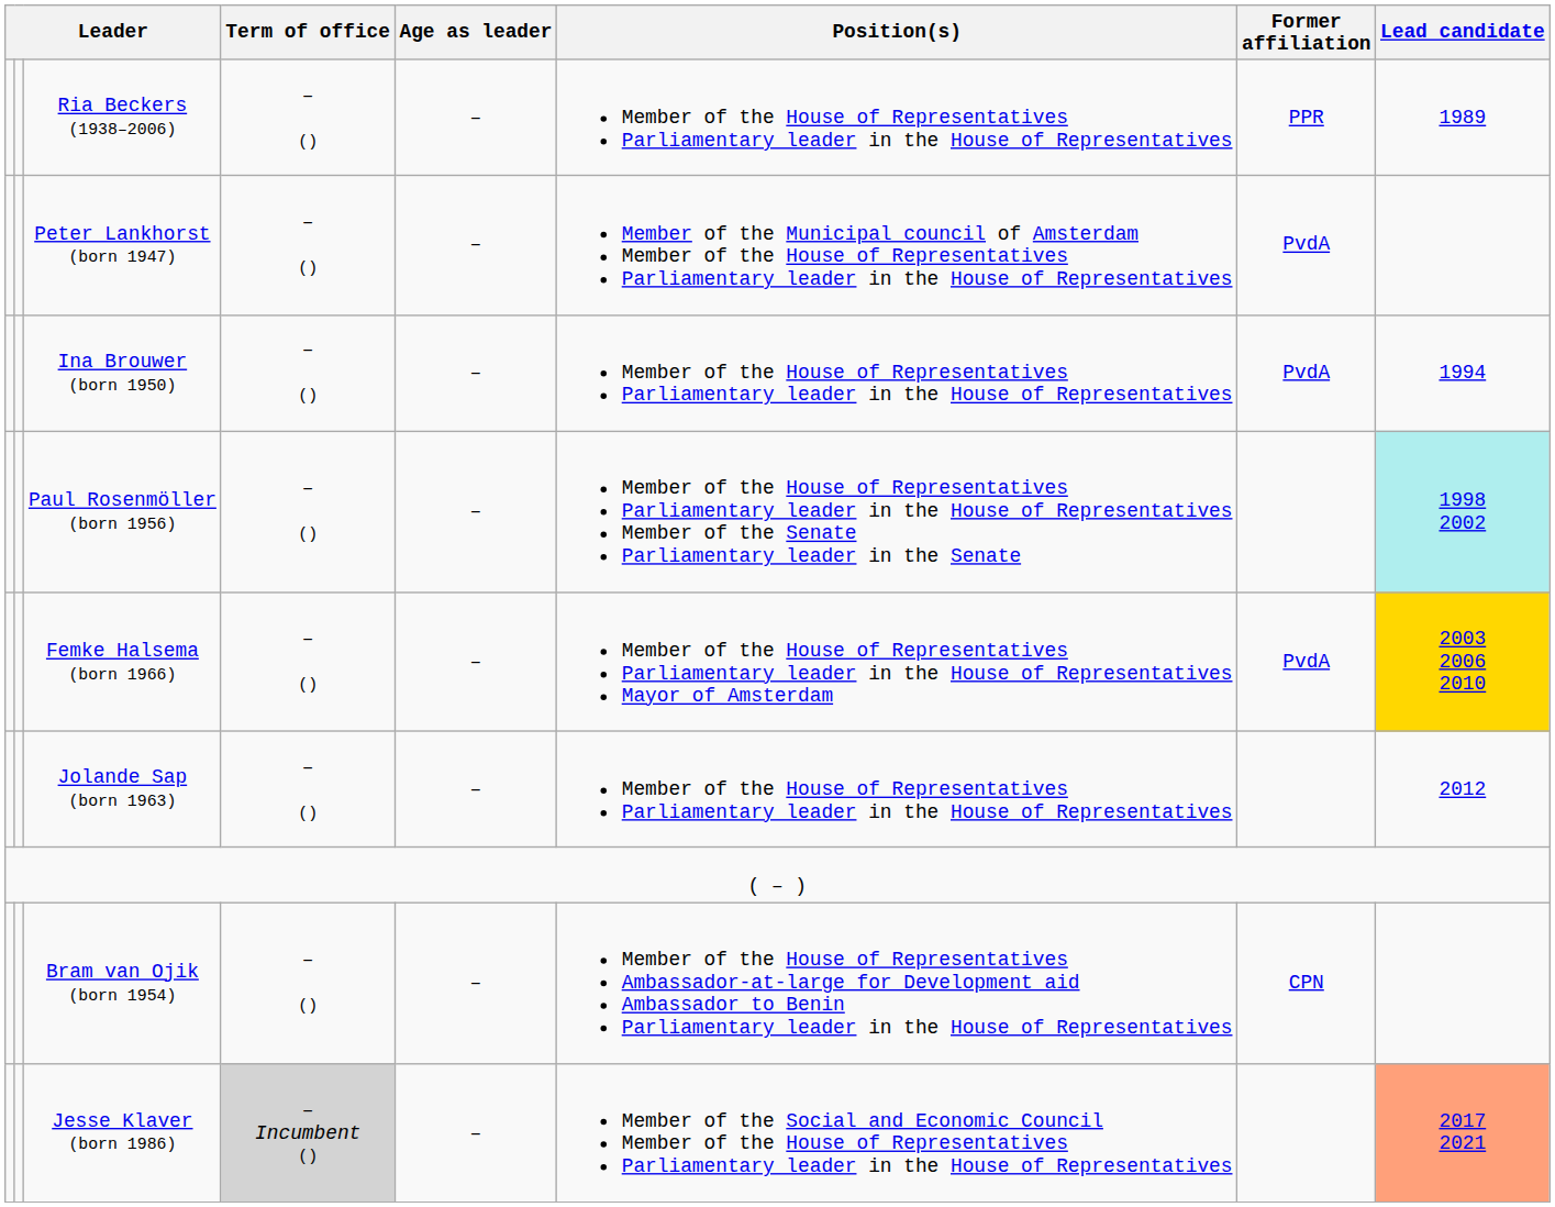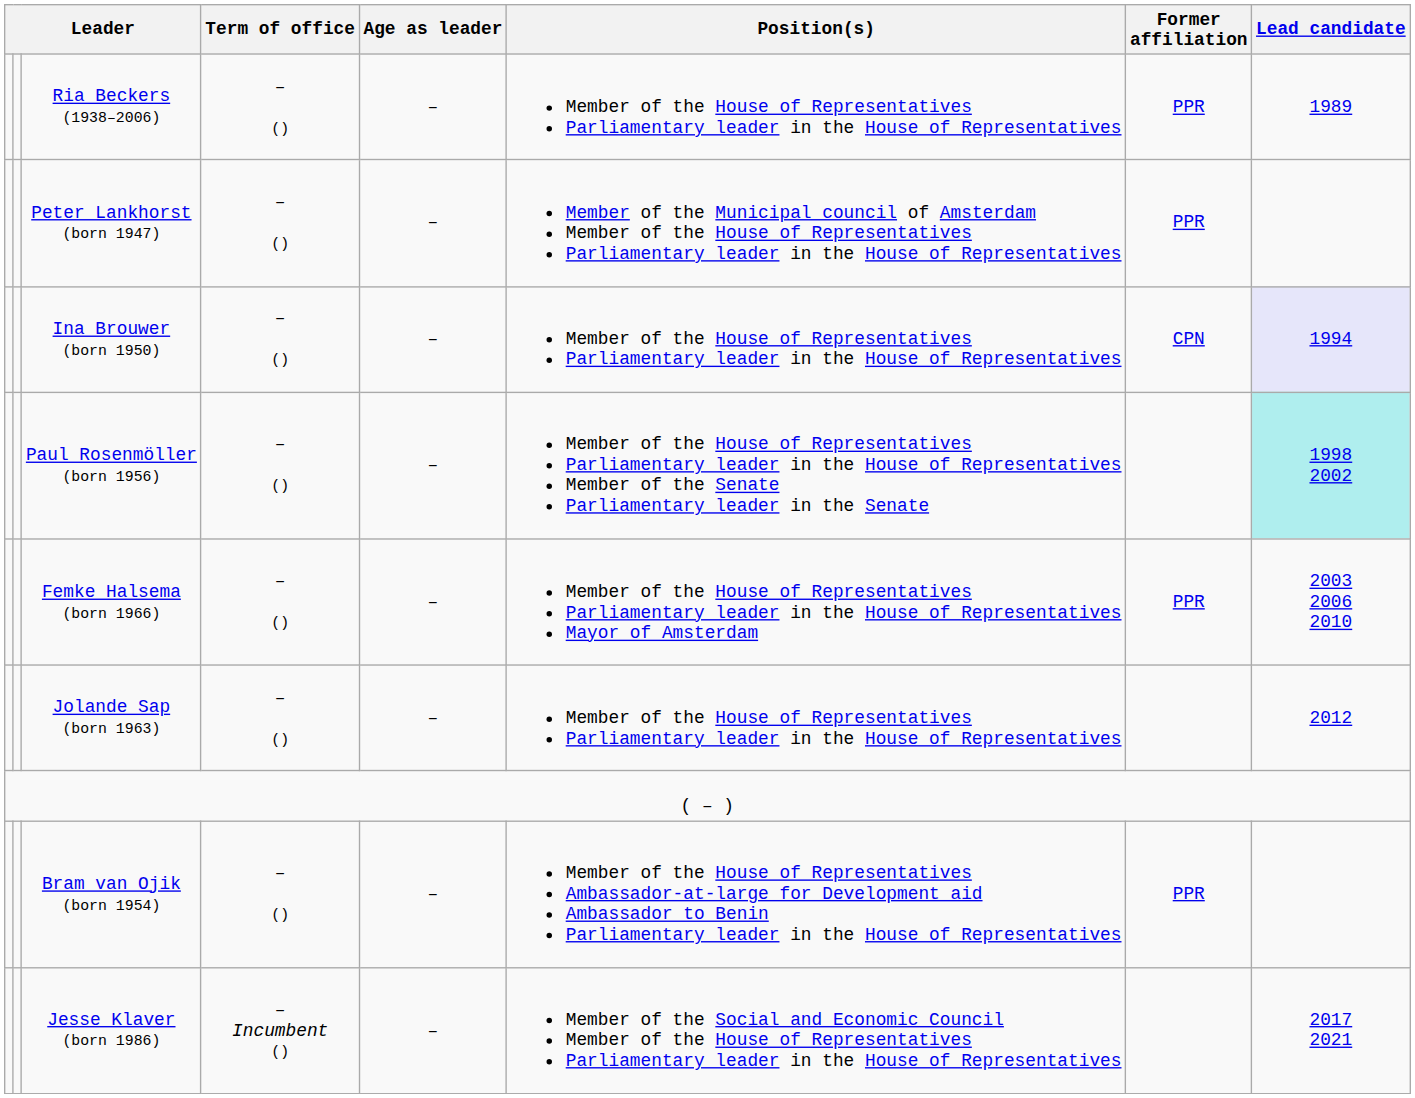Peter Lankhorst (born 1947) | Former affiliation: PvdA -> PPR
Ina Brouwer (born 1950) | Former affiliation: PvdA -> CPN
Ina Brouwer (born 1950) | Lead candidate: no background -> lavender background
Femke Halsema (born 1966) | Former affiliation: PvdA -> PPR
Femke Halsema (born 1966) | Lead candidate: gold background -> no background
Bram van Ojik (born 1954) | Former affiliation: CPN -> PPR
Jesse Klaver (born 1986) | Term of office: lightgrey background -> no background
Jesse Klaver (born 1986) | Lead candidate: lightsalmon background -> no background
